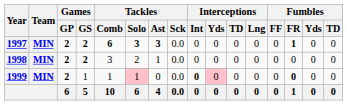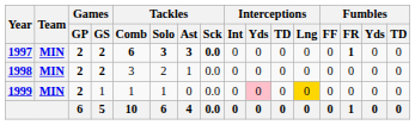1997 | Tackles / Sck: normal -> bold
1999 | Tackles / Solo: pink background -> no background
1999 | Interceptions / Int: bold -> normal
1999 | Interceptions / Lng: no background -> gold background
1999 | Fumbles / FR: bold -> normal
